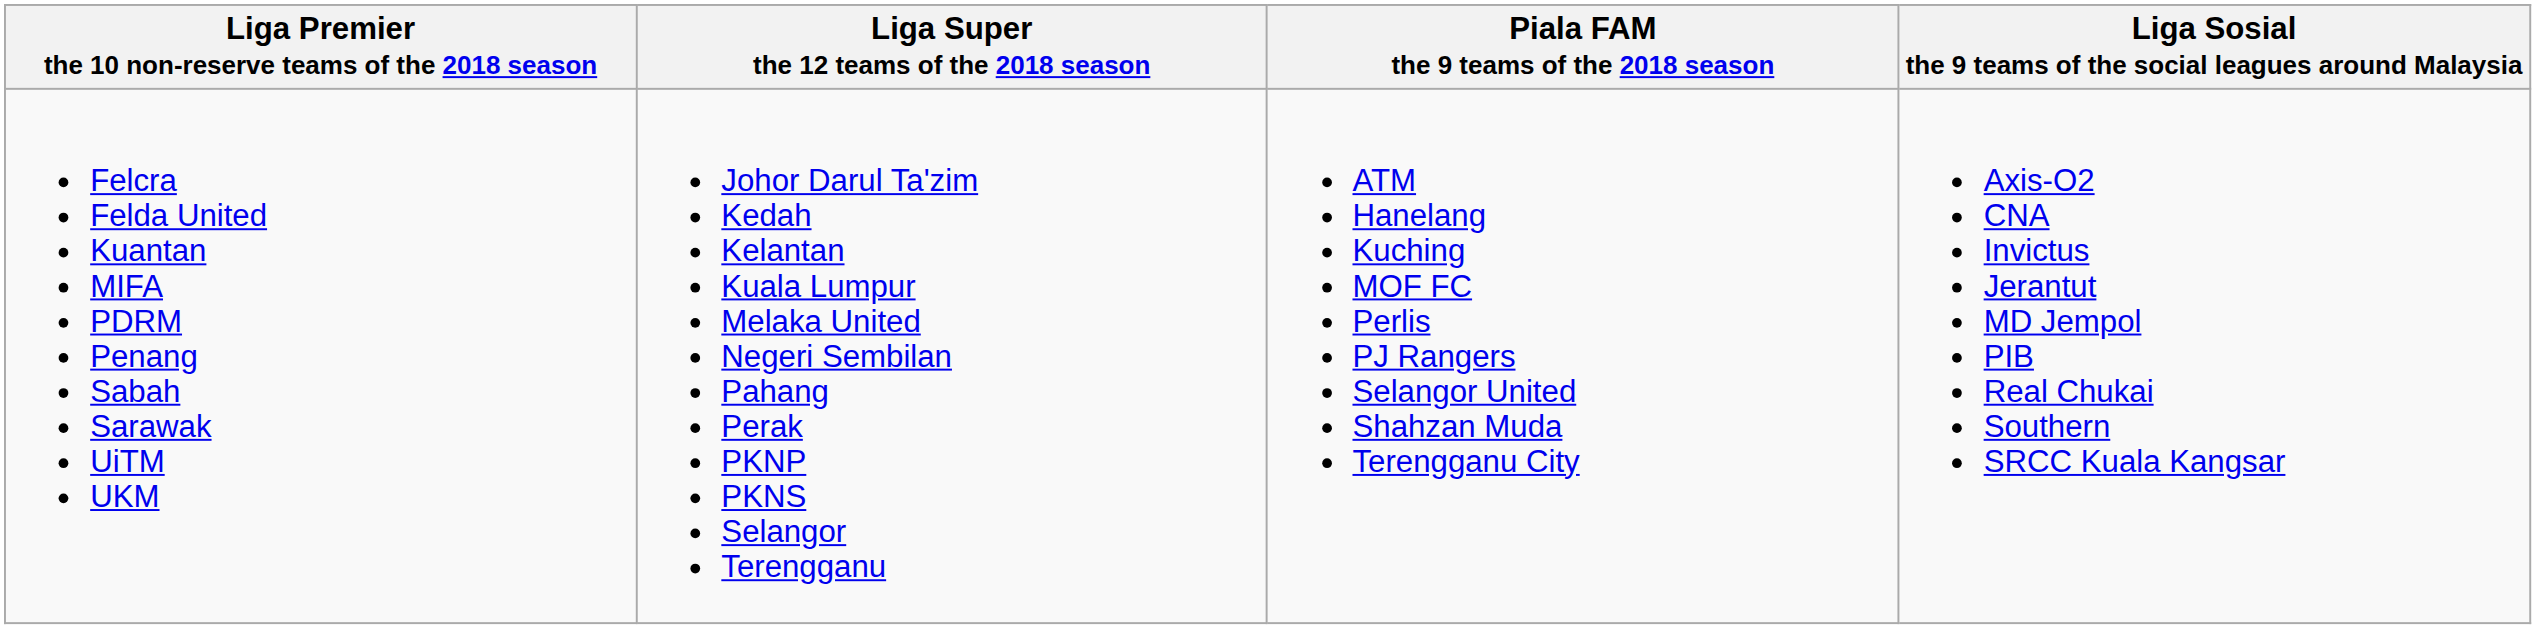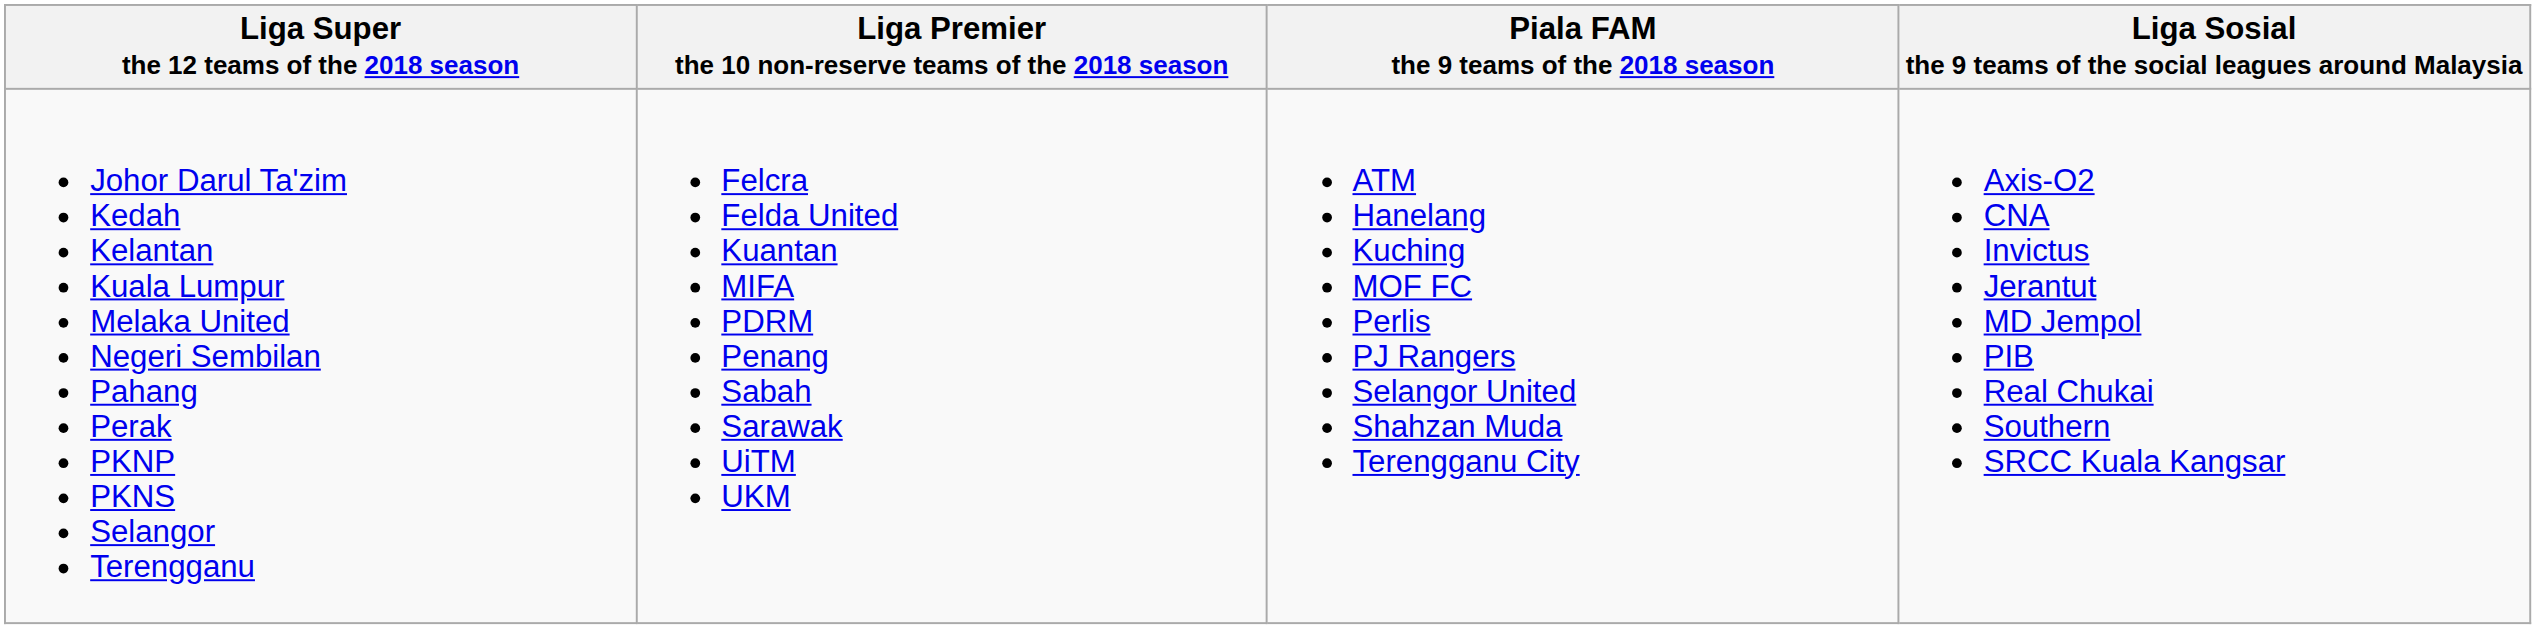columns swapped: Liga Super the 12 teams of the 2018 season <-> Liga Premier the 10 non-reserve teams of the 2018 season
